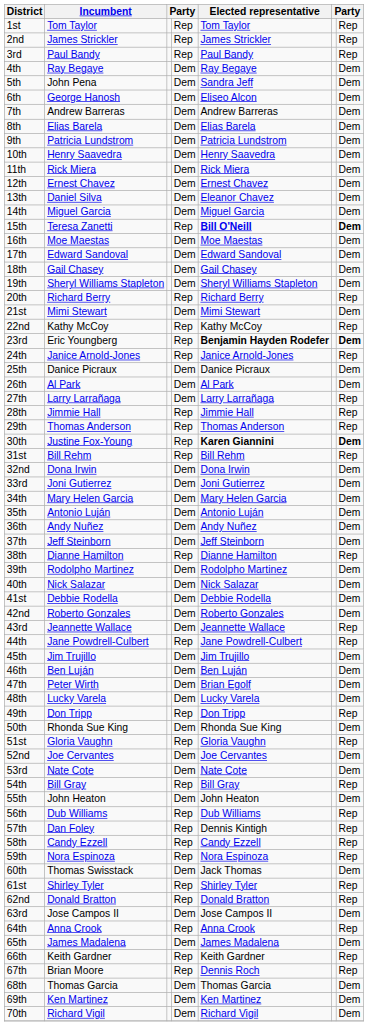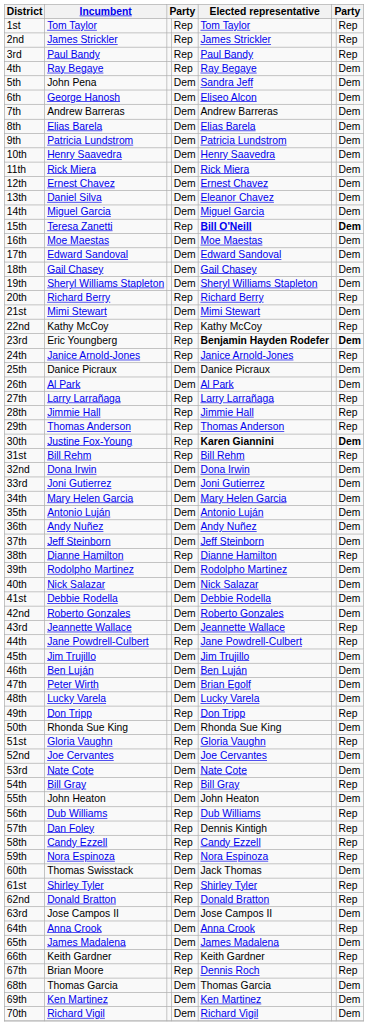4th | column 4: Dem -> Rep
27th | column 4: Dem -> Rep
64th | column 4: Rep -> Dem
